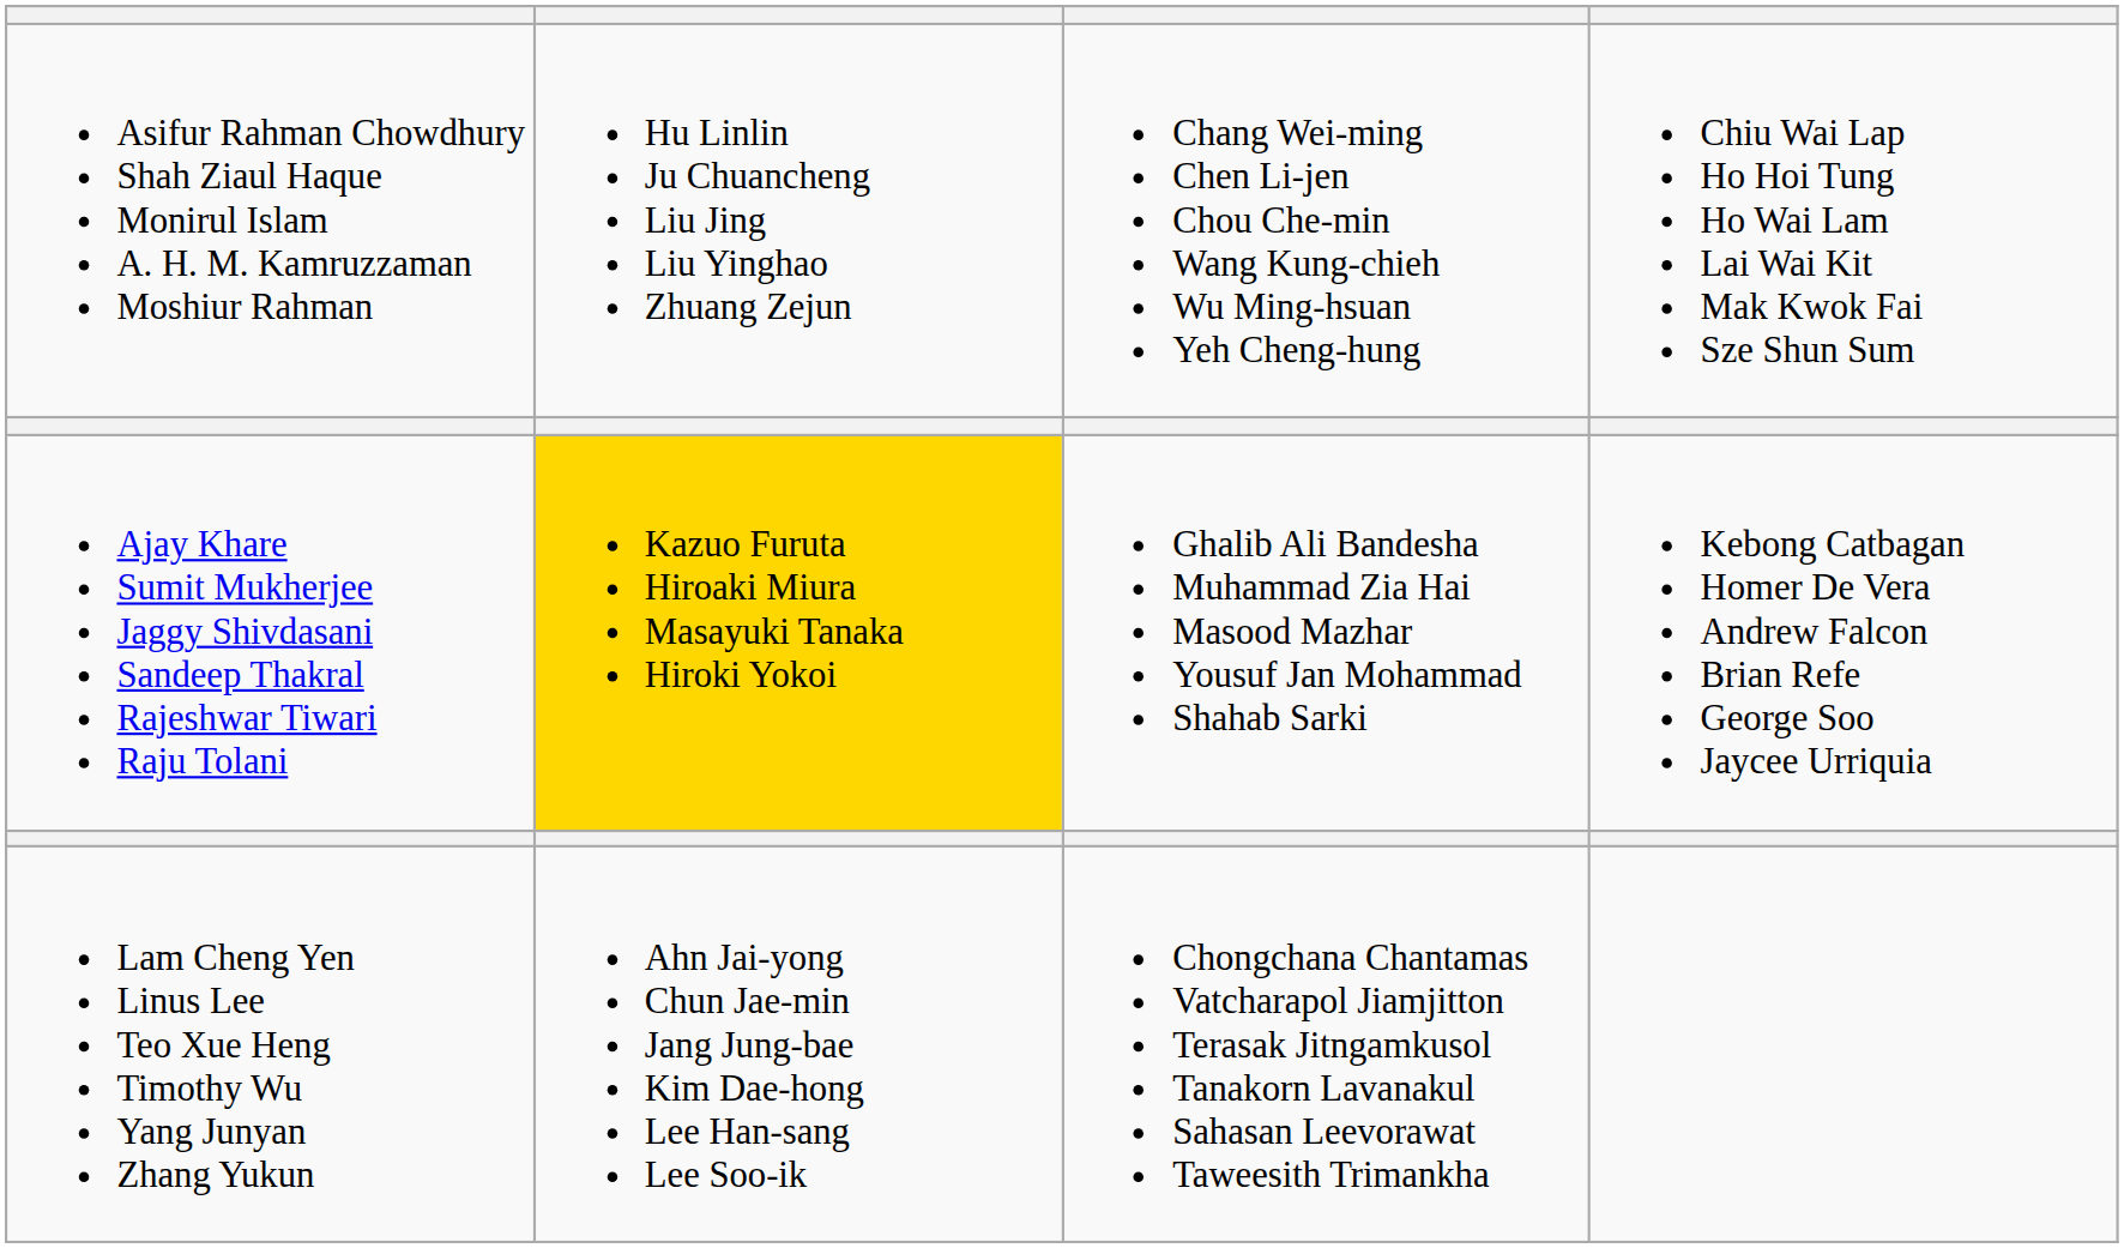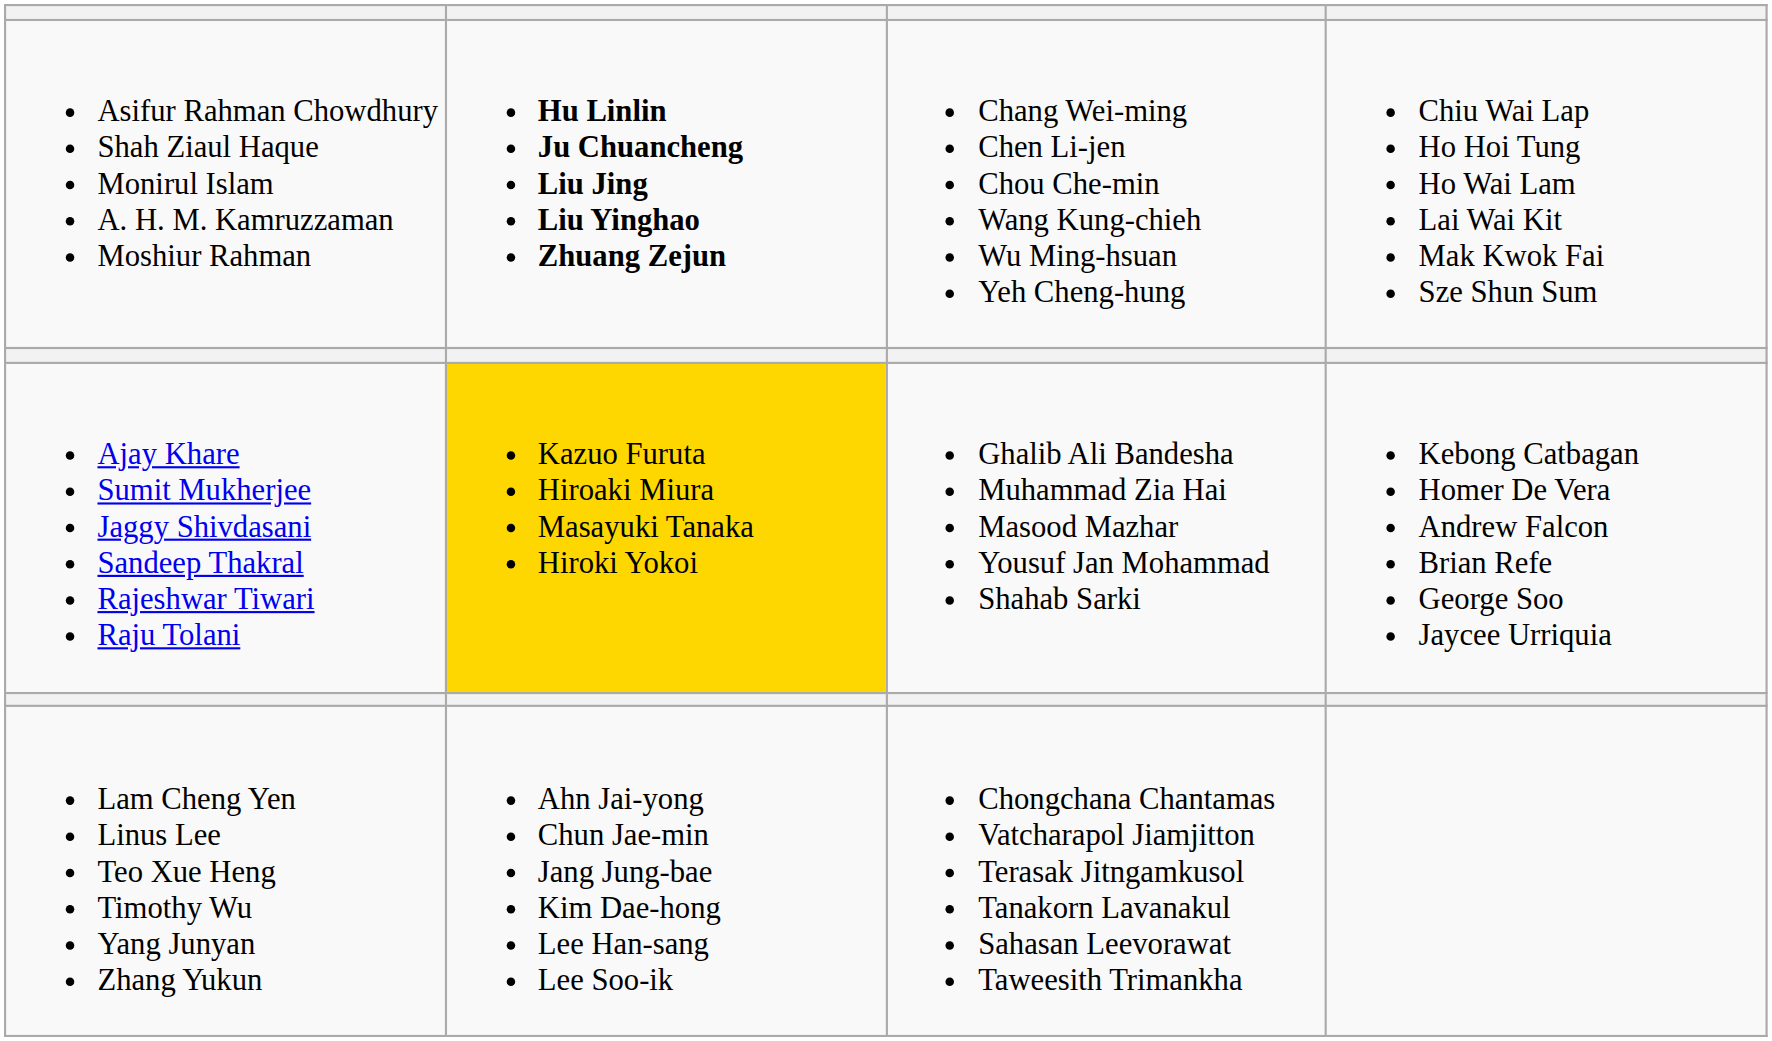row 2 | column 2: normal -> bold
